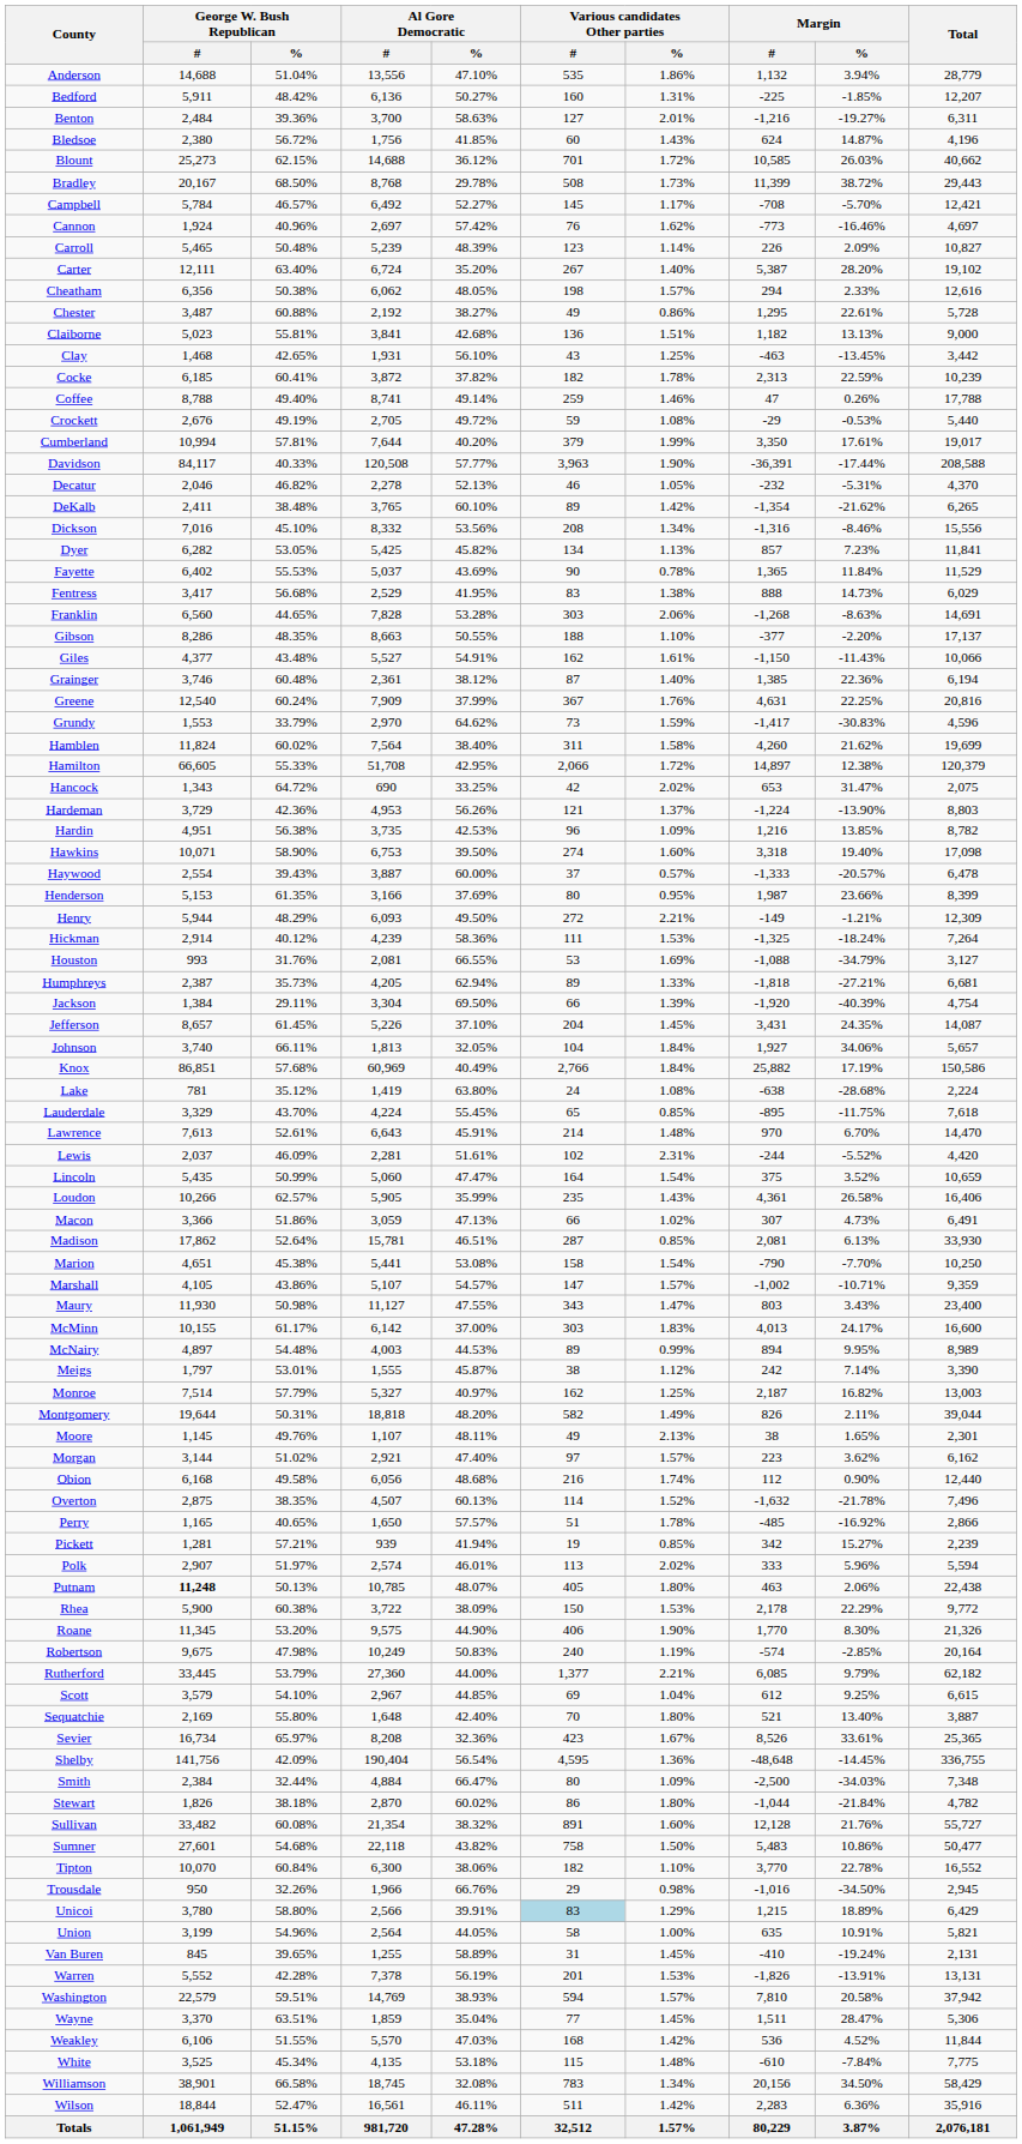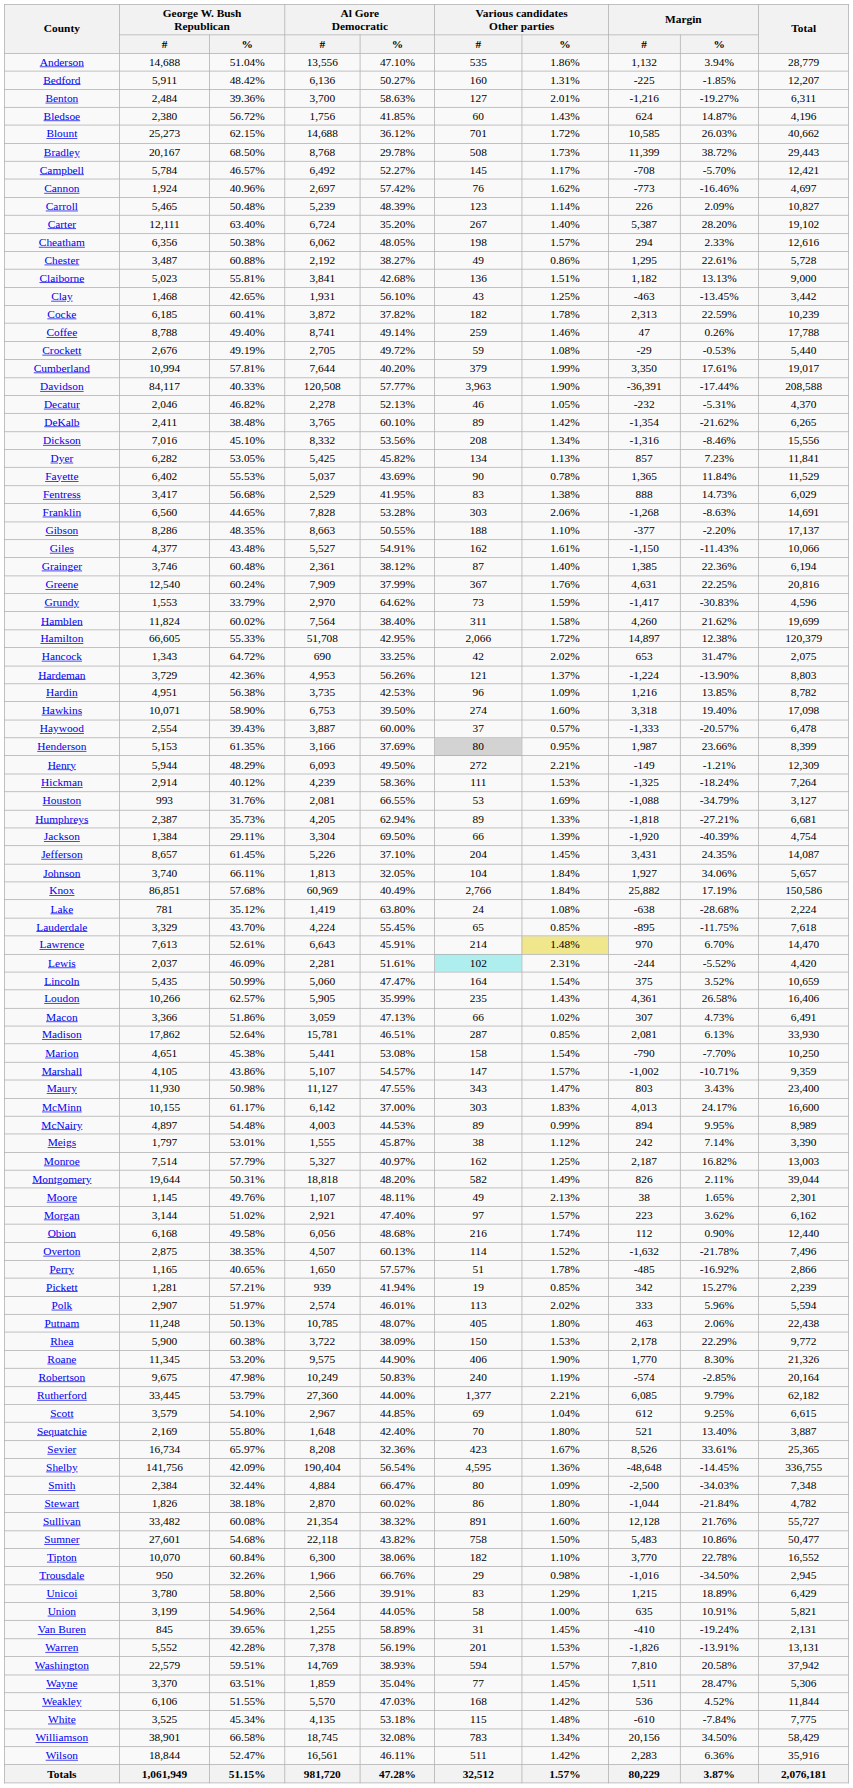Henderson | Various candidates Other parties / #: no background -> lightgrey background
Lawrence | Various candidates Other parties / %: no background -> khaki background
Lewis | Various candidates Other parties / #: no background -> paleturquoise background
Putnam | George W. Bush Republican / #: bold -> normal
Unicoi | Various candidates Other parties / #: lightblue background -> no background
